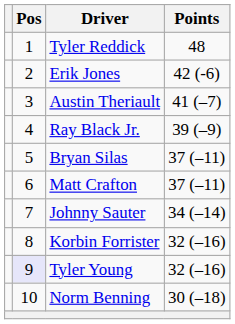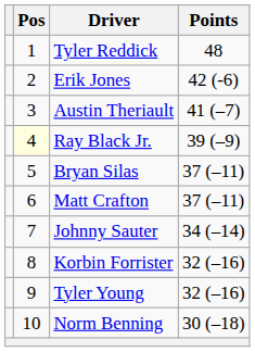Ray Black Jr. | Pos: no background -> lightyellow background
Tyler Young | Pos: lavender background -> no background
